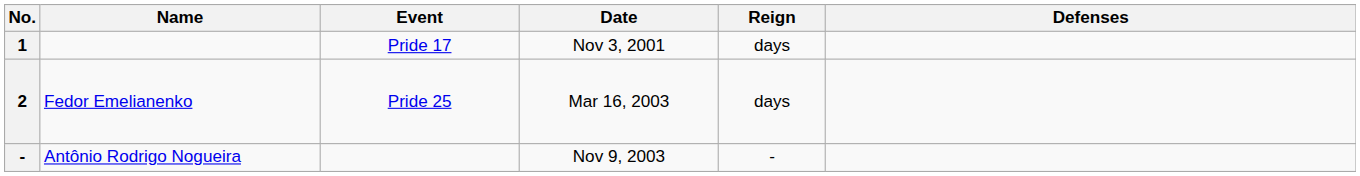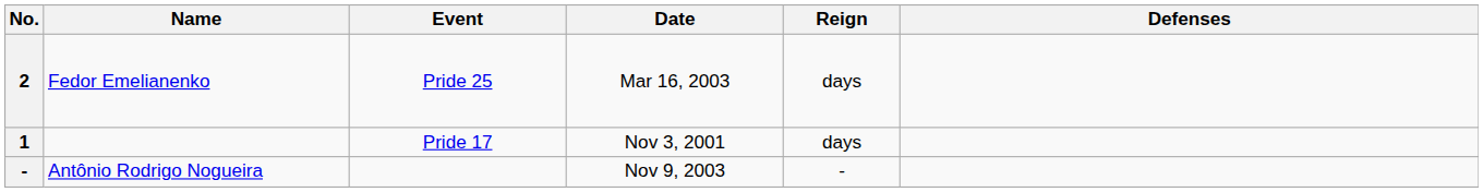rows swapped: 1 <-> 2
